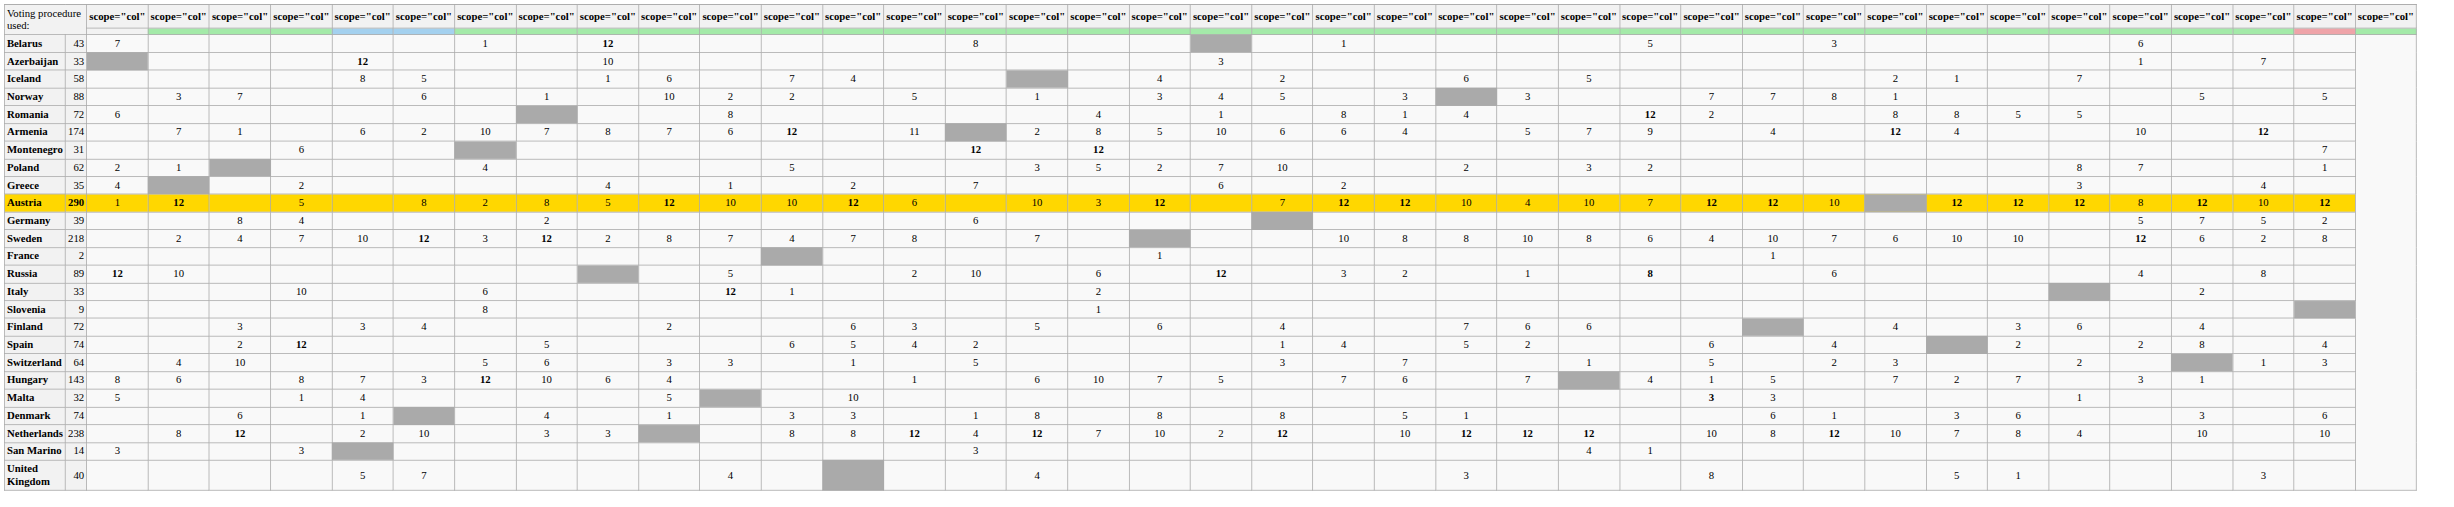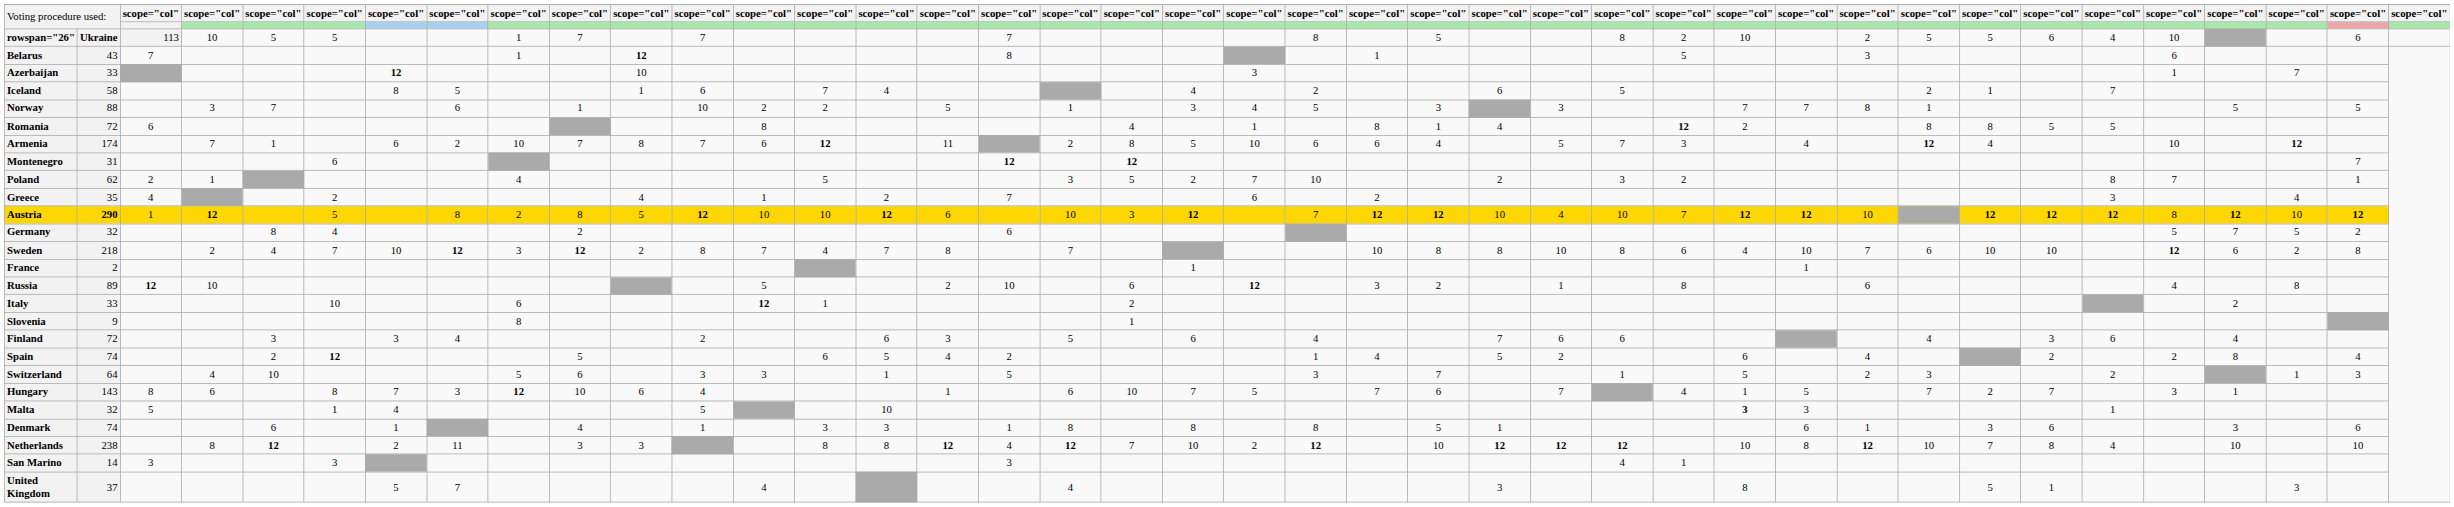+ row: rowspan="26" | Ukraine | 113 | 10 | 5 | 5 | 1 | 7 | 7 | 7 | 8 | 5 | 8 | 2 | 10 | 2 | 5 | 5 | 6 | 4 | 10 | 6
Armenia | column 28: 9 -> 3
Germany | column 2: 39 -> 32
Russia | column 28: bold -> normal
Netherlands | column 8: 10 -> 11
United Kingdom | column 2: 40 -> 37
